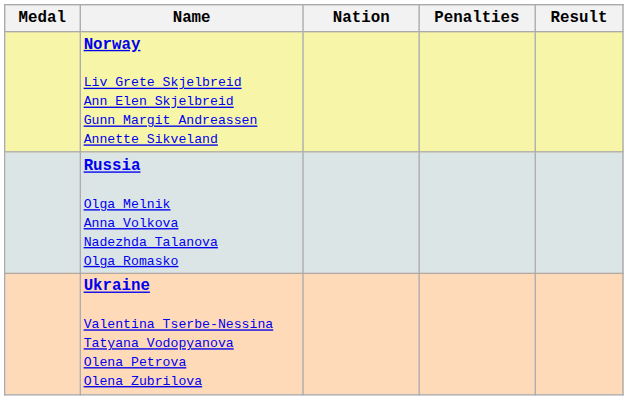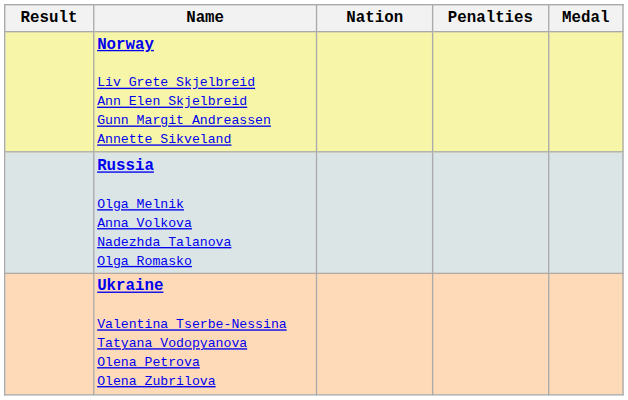columns swapped: Medal <-> Result
